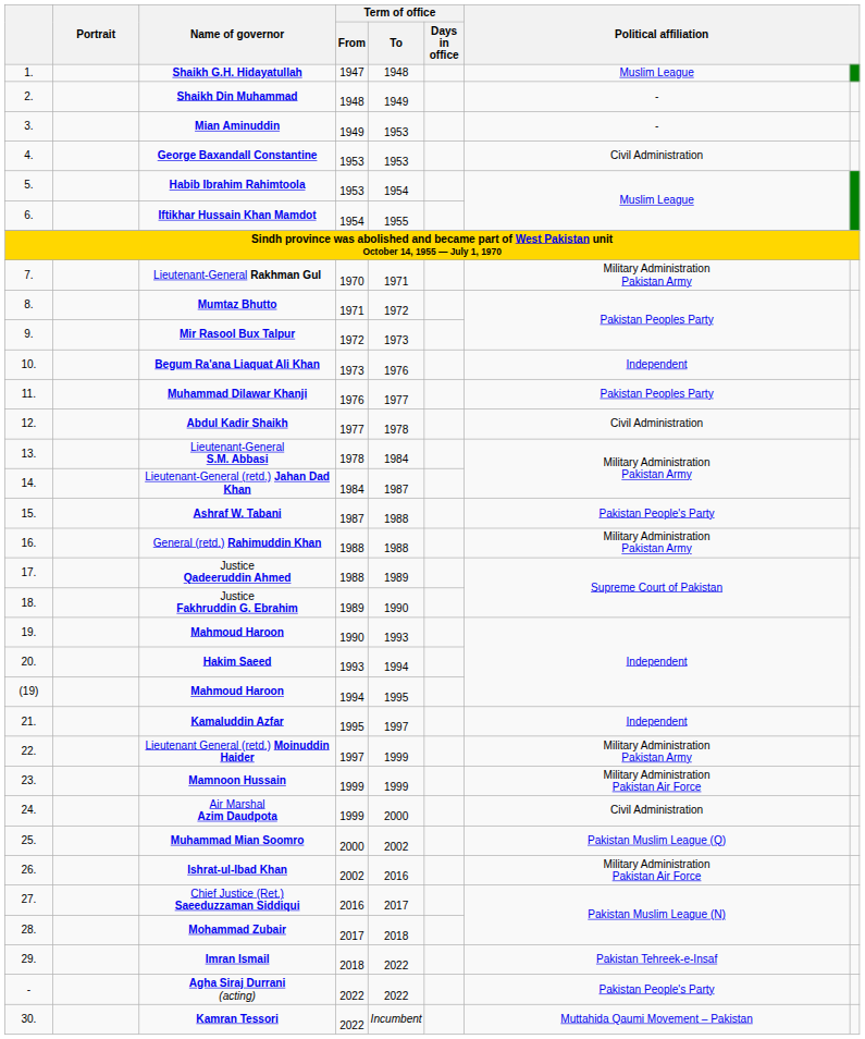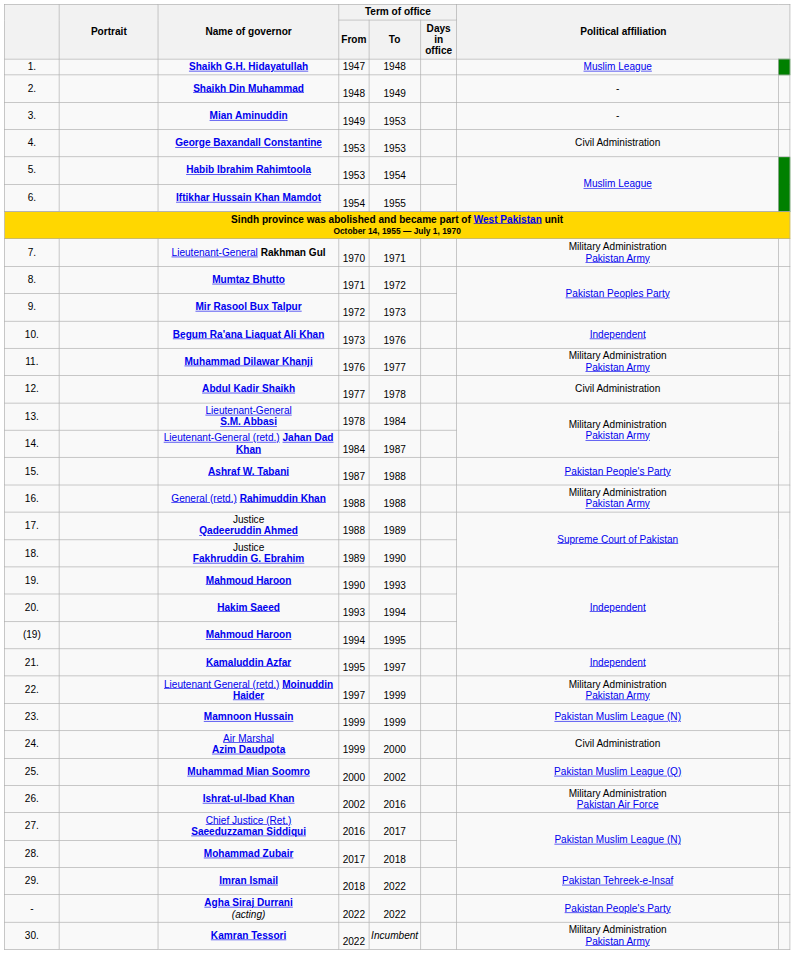Muhammad Dilawar Khanji | column 7: Pakistan Peoples Party -> Military Administration Pakistan Army
Mamnoon Hussain | column 7: Military Administration Pakistan Air Force -> Pakistan Muslim League (N)
Kamran Tessori | column 7: Muttahida Qaumi Movement – Pakistan -> Military Administration Pakistan Army
